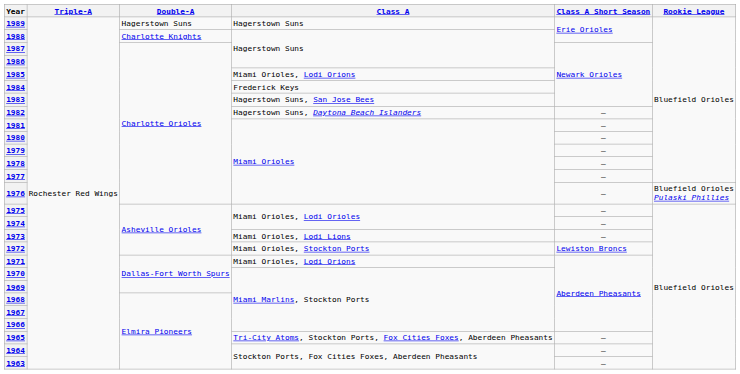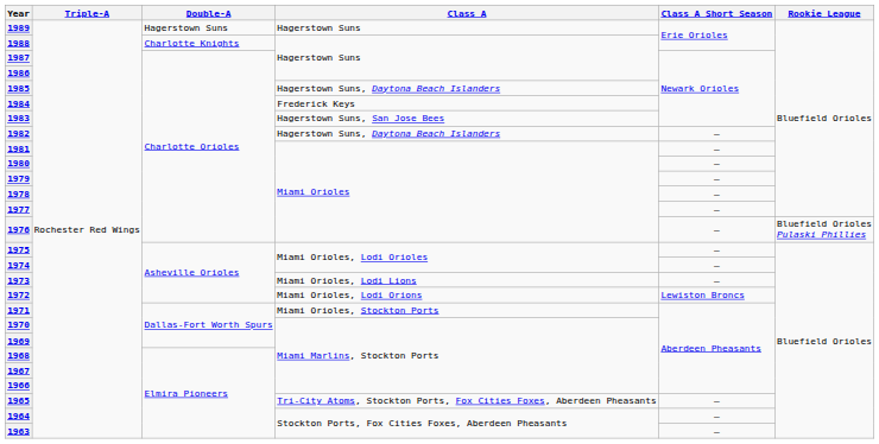1985 | Class A: Miami Orioles, Lodi Orions -> Hagerstown Suns, Daytona Beach Islanders
1972 | Class A: Miami Orioles, Stockton Ports -> Miami Orioles, Lodi Orions
1971 | Class A: Miami Orioles, Lodi Orions -> Miami Orioles, Stockton Ports
